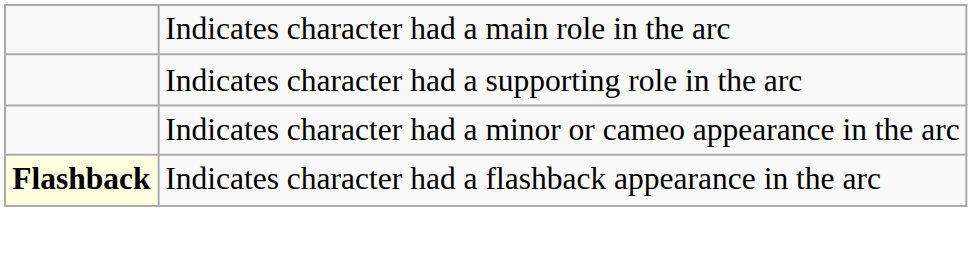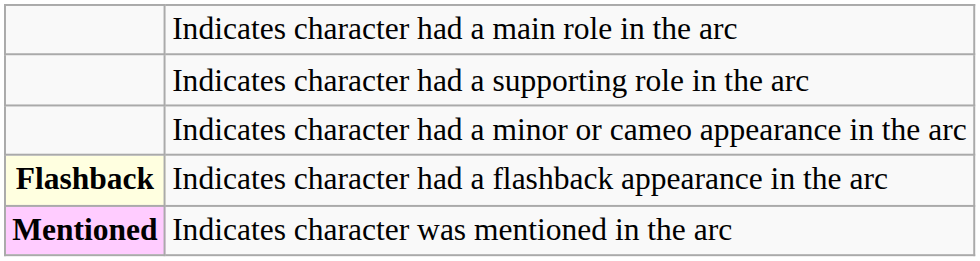+ row: Mentioned | Indicates character was mentioned in the arc
